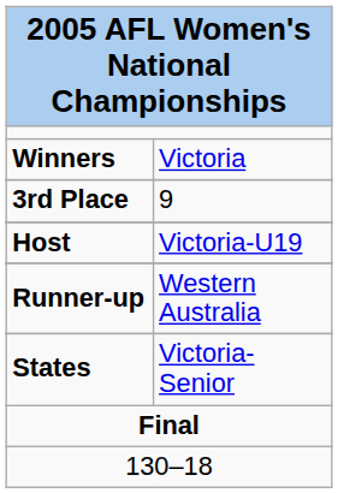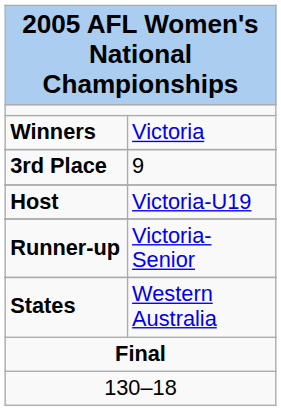row 6 | column 2: Western Australia -> Victoria-Senior
row 7 | column 2: Victoria-Senior -> Western Australia
